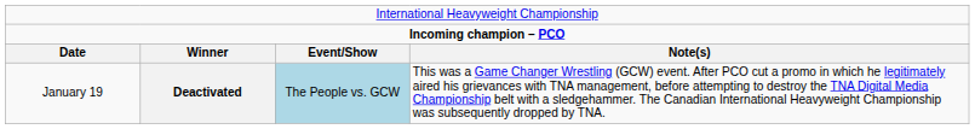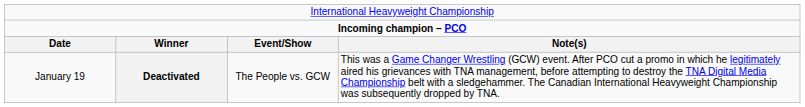January 19 | column 3: lightblue background -> no background
